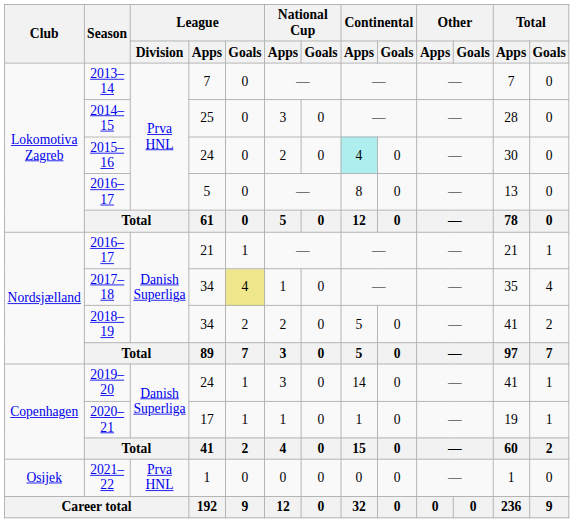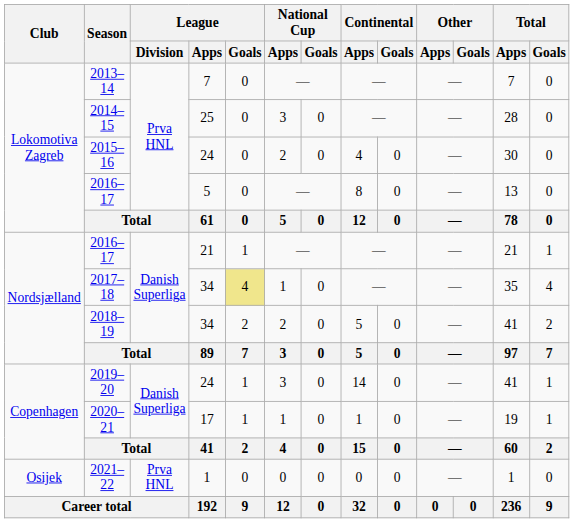2015–16 | Continental / Apps: paleturquoise background -> no background
